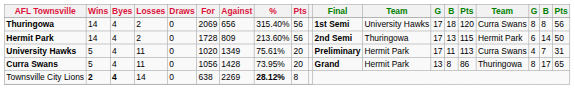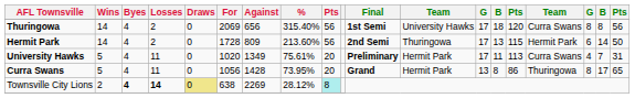Townsville City Lions | Wins: bold -> normal
Townsville City Lions | Losses: normal -> bold
Townsville City Lions | Draws: no background -> khaki background
Townsville City Lions | %: bold -> normal
Townsville City Lions | column 9: no background -> paleturquoise background
